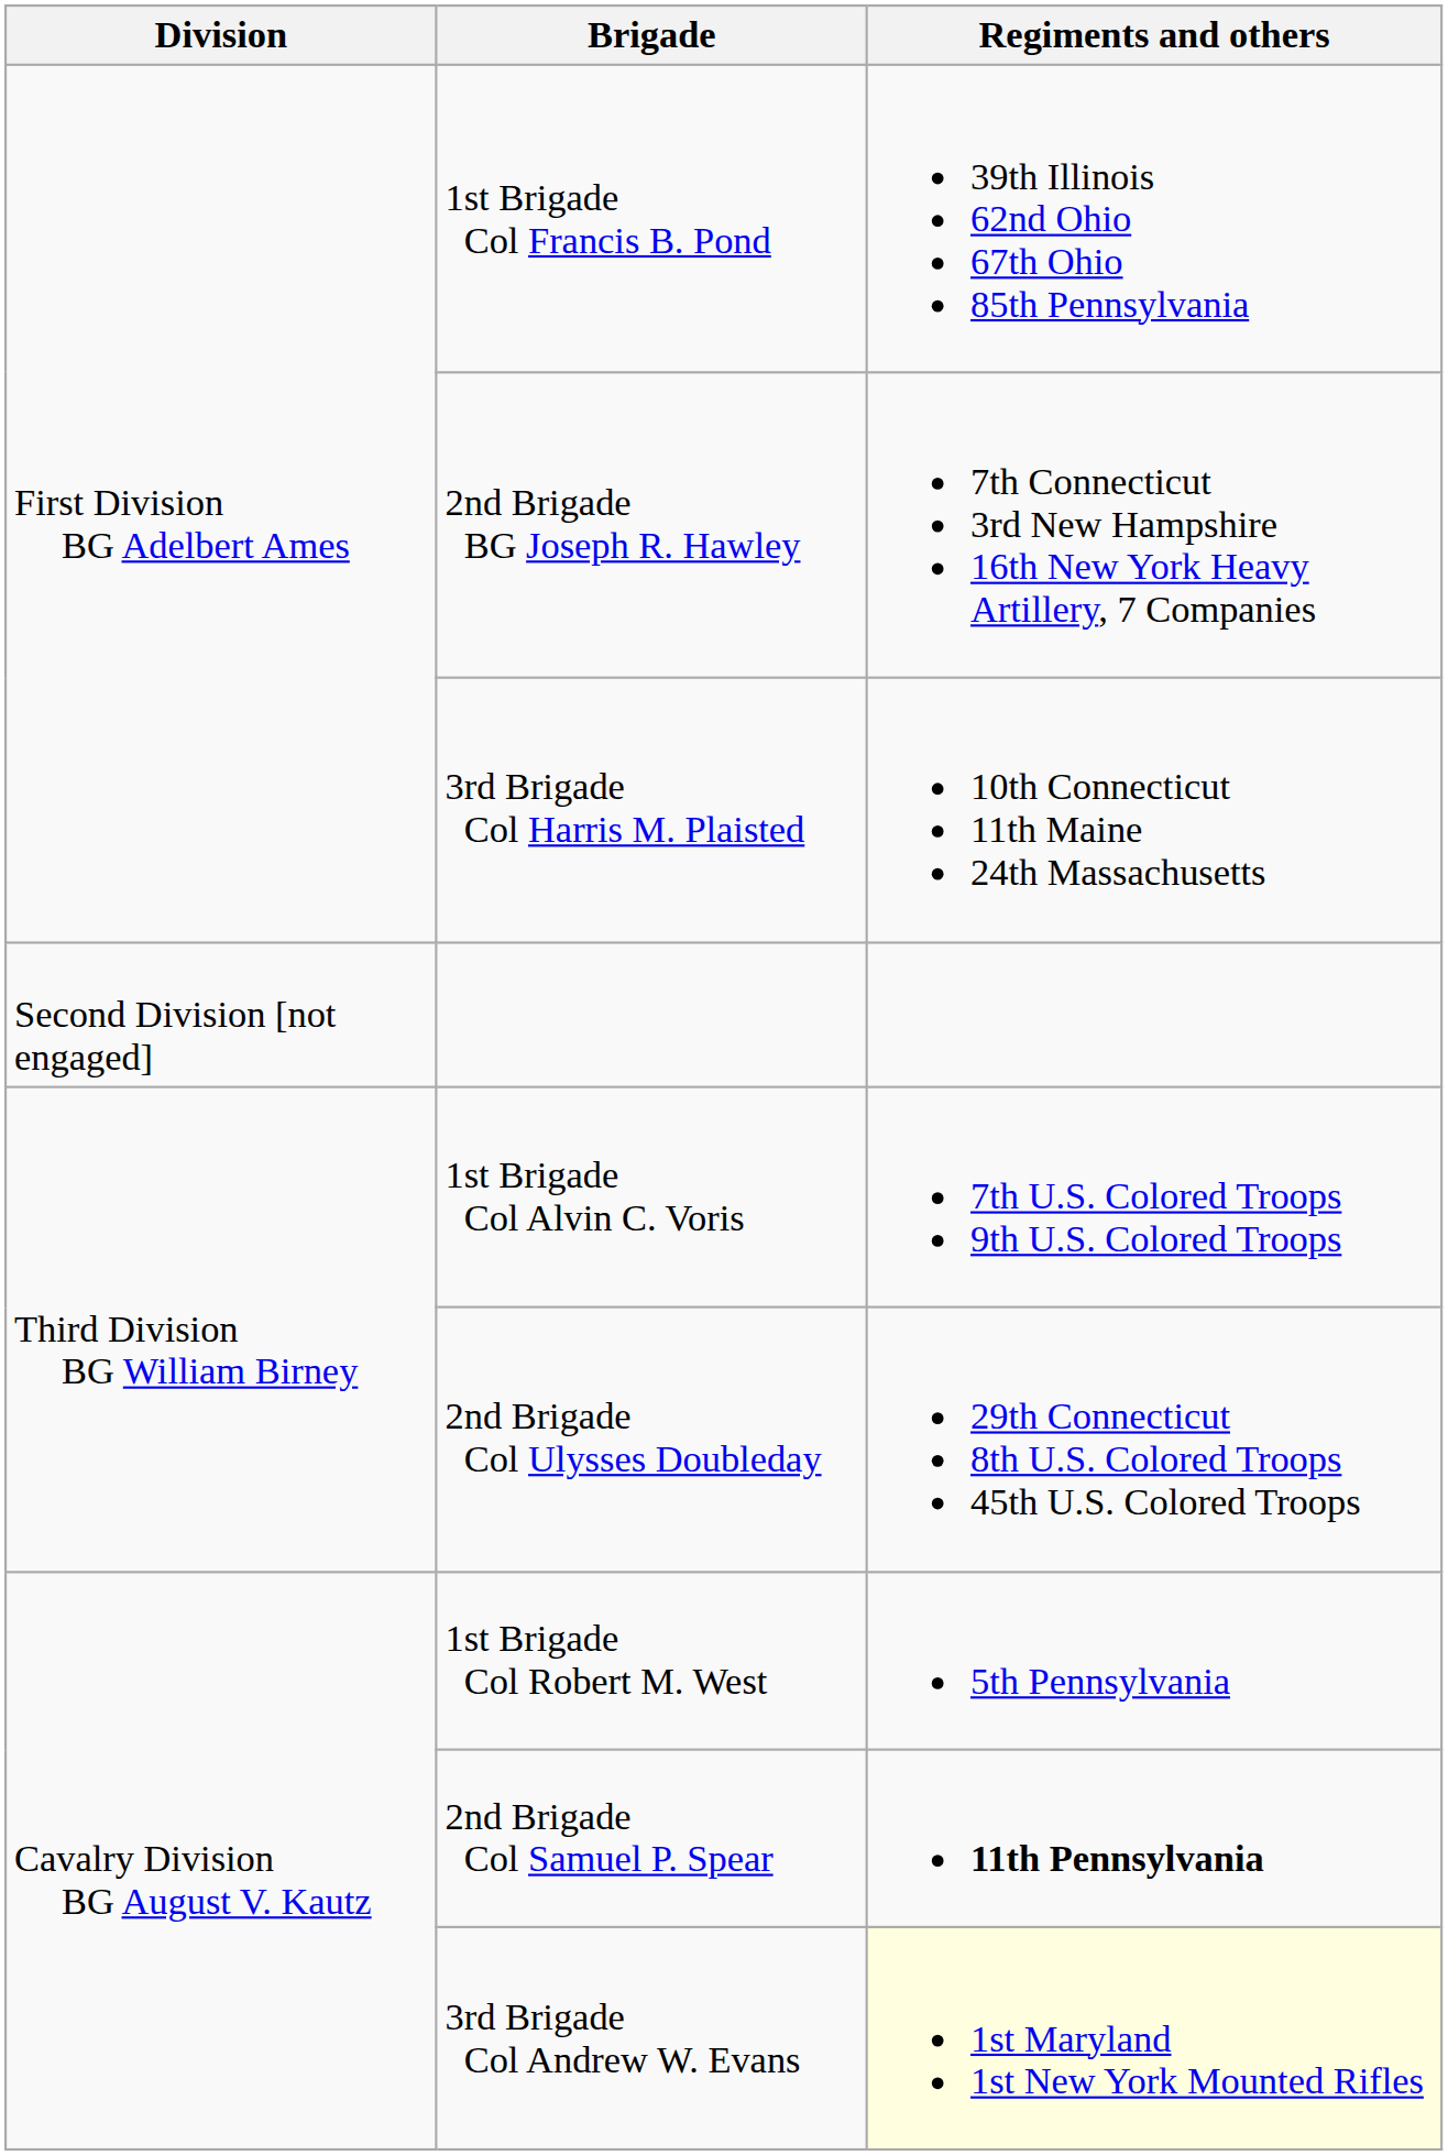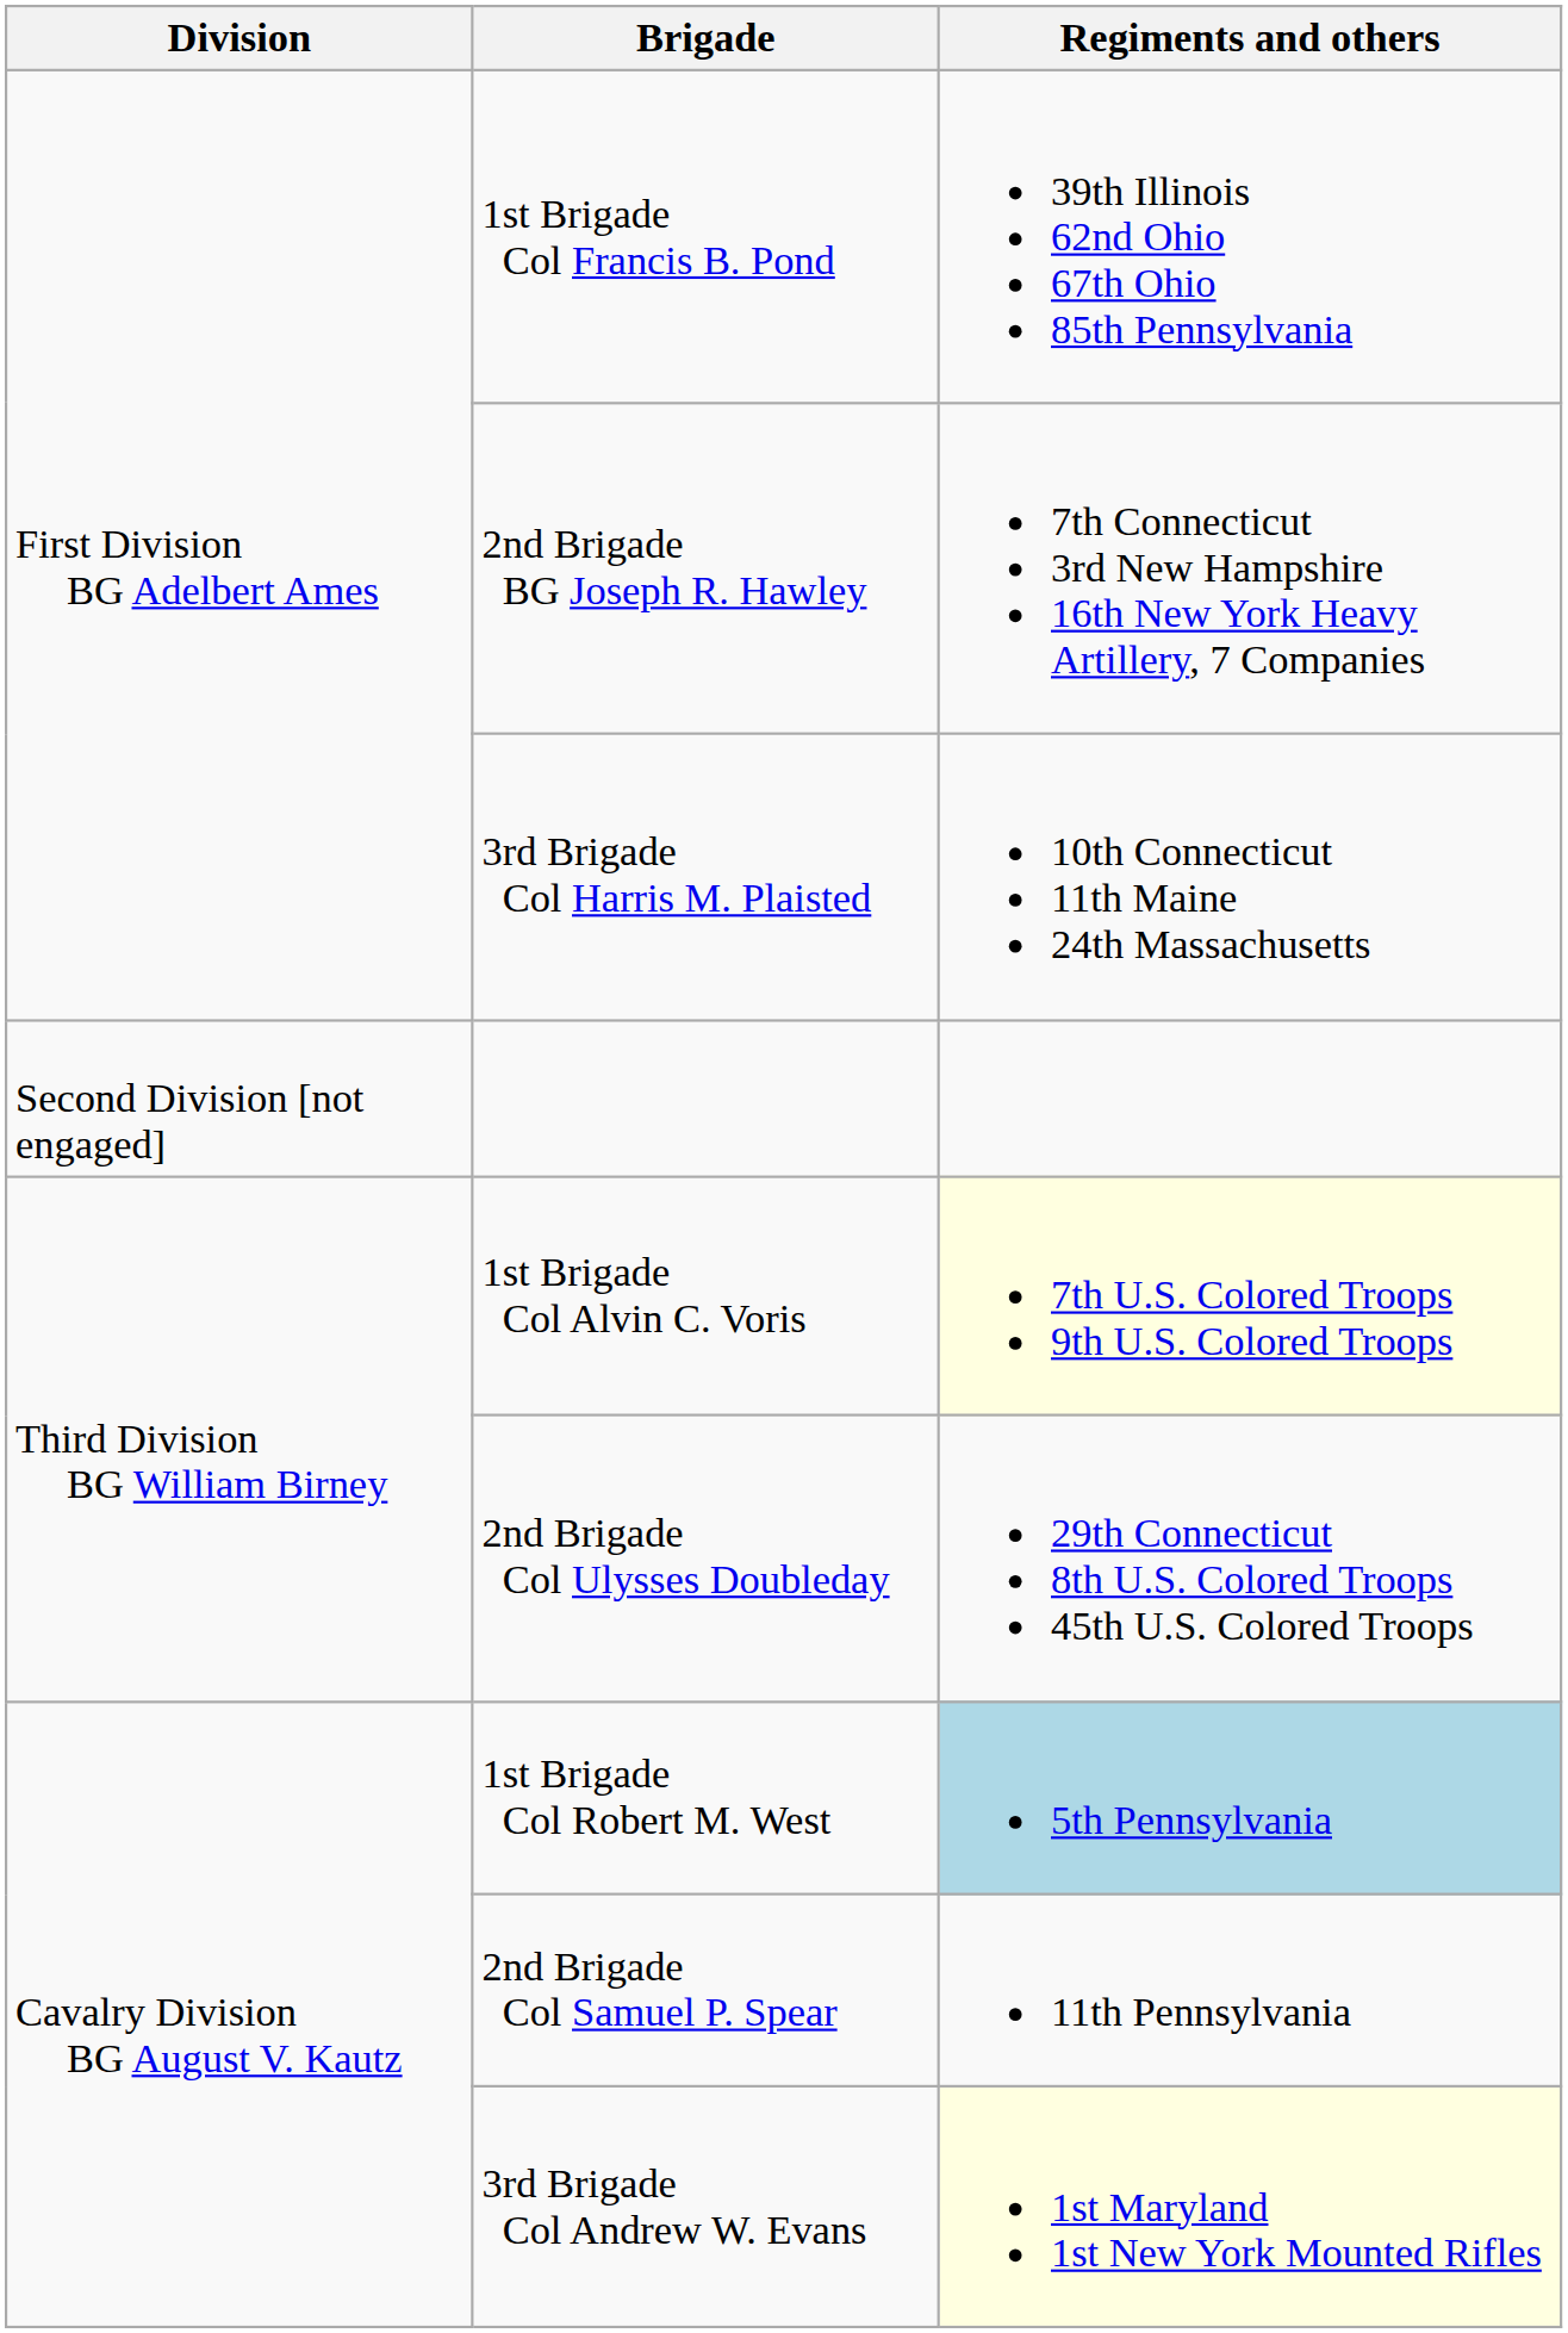1st Brigade Col Alvin C. Voris | Regiments and others: no background -> lightyellow background
1st Brigade Col Robert M. West | Regiments and others: no background -> lightblue background
2nd Brigade Col Samuel P. Spear | Regiments and others: bold -> normal
